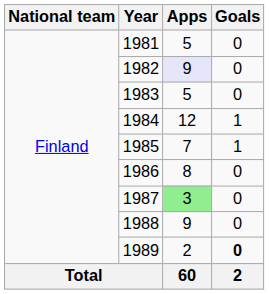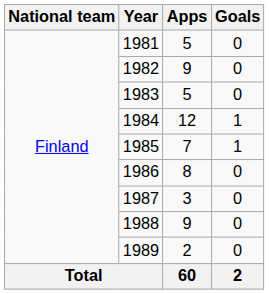1982 | Apps: lavender background -> no background
1987 | Apps: lightgreen background -> no background
1989 | Goals: bold -> normal
